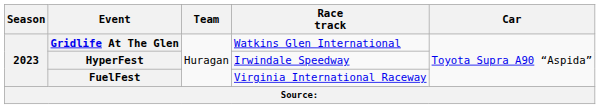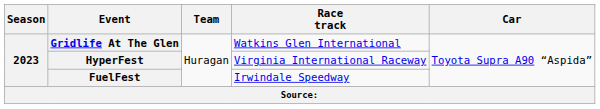HyperFest | Race track: Irwindale Speedway -> Virginia International Raceway
FuelFest | Race track: Virginia International Raceway -> Irwindale Speedway
